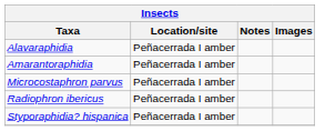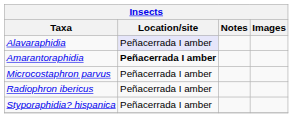Alavaraphidia | Location/site: no background -> lavender background
Amarantoraphidia | Location/site: normal -> bold
